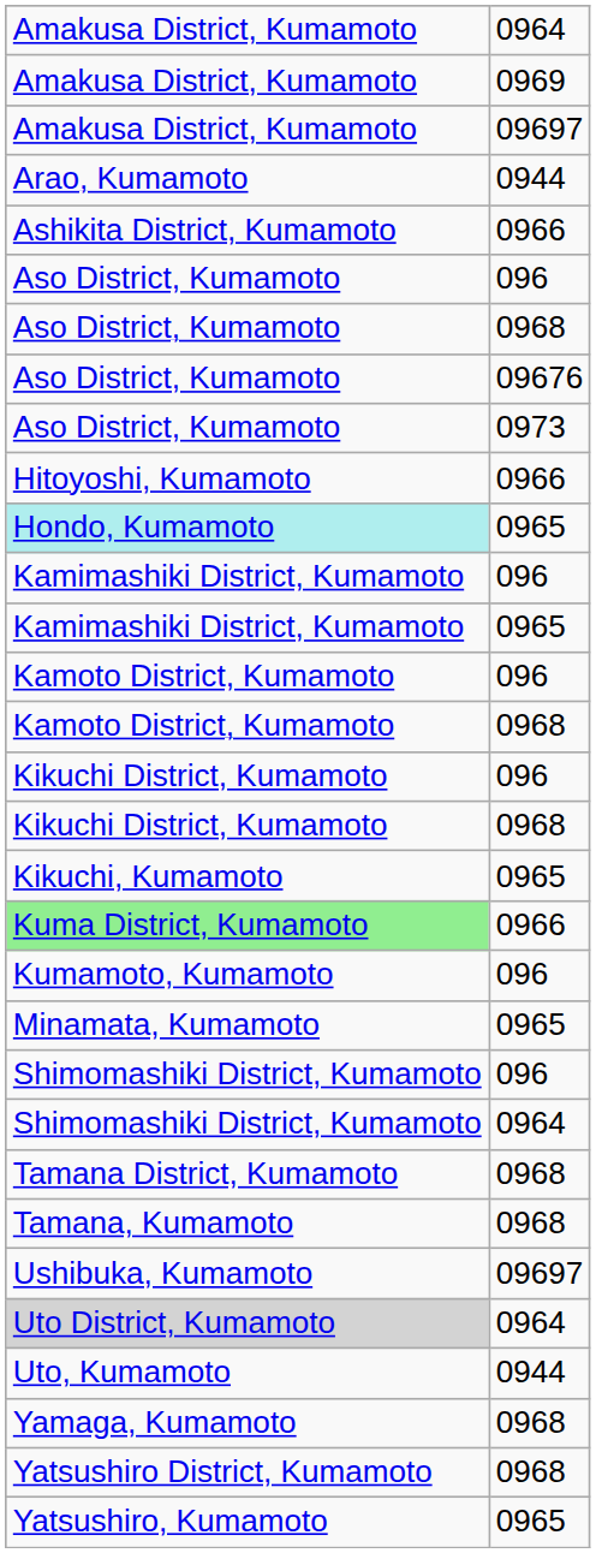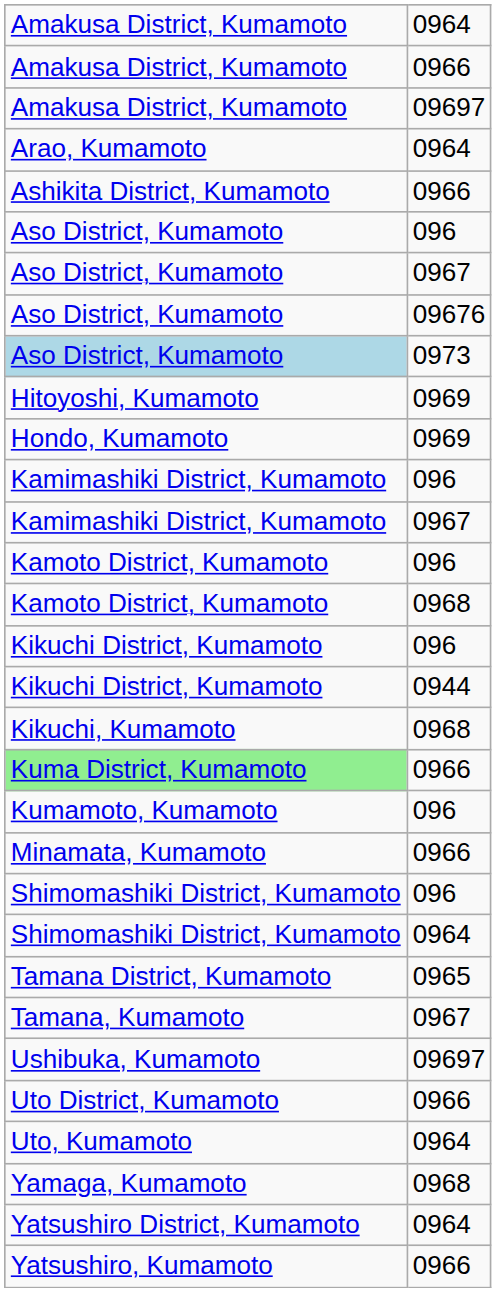row 2 | column 2: 0969 -> 0966
row 4 | column 2: 0944 -> 0964
row 7 | column 2: 0968 -> 0967
row 9 | column 1: no background -> lightblue background
row 10 | column 2: 0966 -> 0969
row 11 | column 1: paleturquoise background -> no background
row 11 | column 2: 0965 -> 0969
row 13 | column 2: 0965 -> 0967
row 17 | column 2: 0968 -> 0944
row 18 | column 2: 0965 -> 0968
row 21 | column 2: 0965 -> 0966
row 24 | column 2: 0968 -> 0965
row 25 | column 2: 0968 -> 0967
row 27 | column 1: lightgrey background -> no background
row 27 | column 2: 0964 -> 0966
row 28 | column 2: 0944 -> 0964
row 30 | column 2: 0968 -> 0964
row 31 | column 2: 0965 -> 0966
